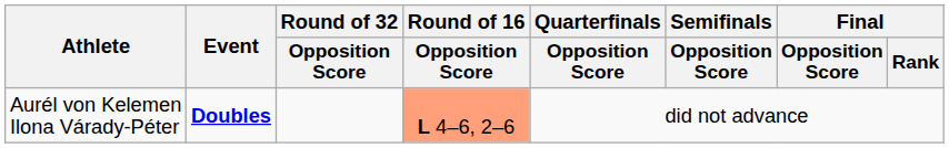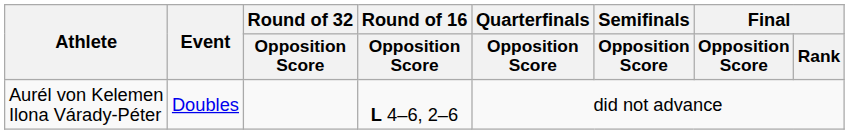Aurél von Kelemen Ilona Várady-Péter | Event: bold -> normal
Aurél von Kelemen Ilona Várady-Péter | Round of 16 / Opposition Score: lightsalmon background -> no background
